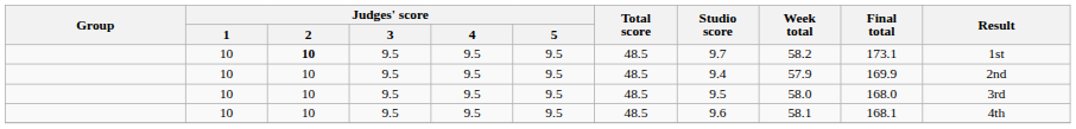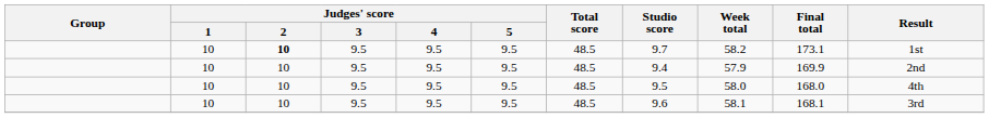row 5 | Result: 3rd -> 4th
row 6 | Result: 4th -> 3rd
